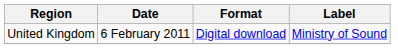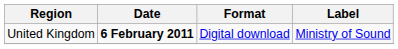United Kingdom | Date: normal -> bold
